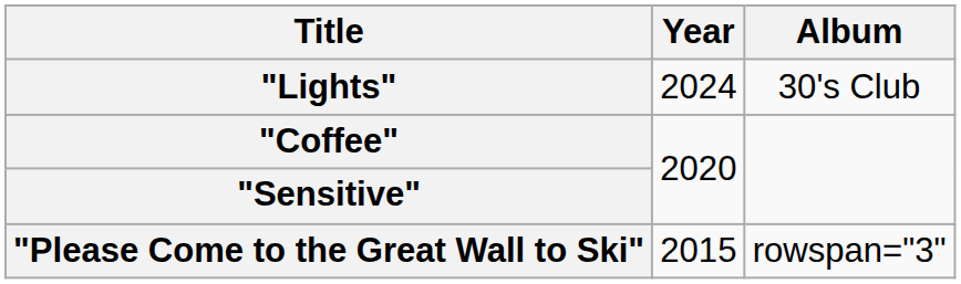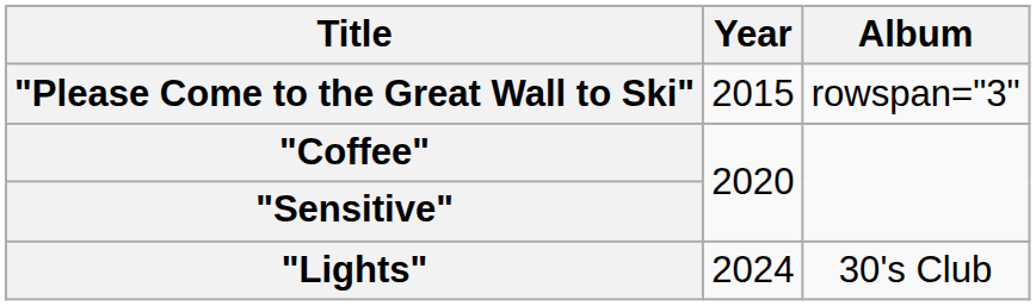rows swapped: "Please Come to the Great Wall to Ski" <-> "Lights"
